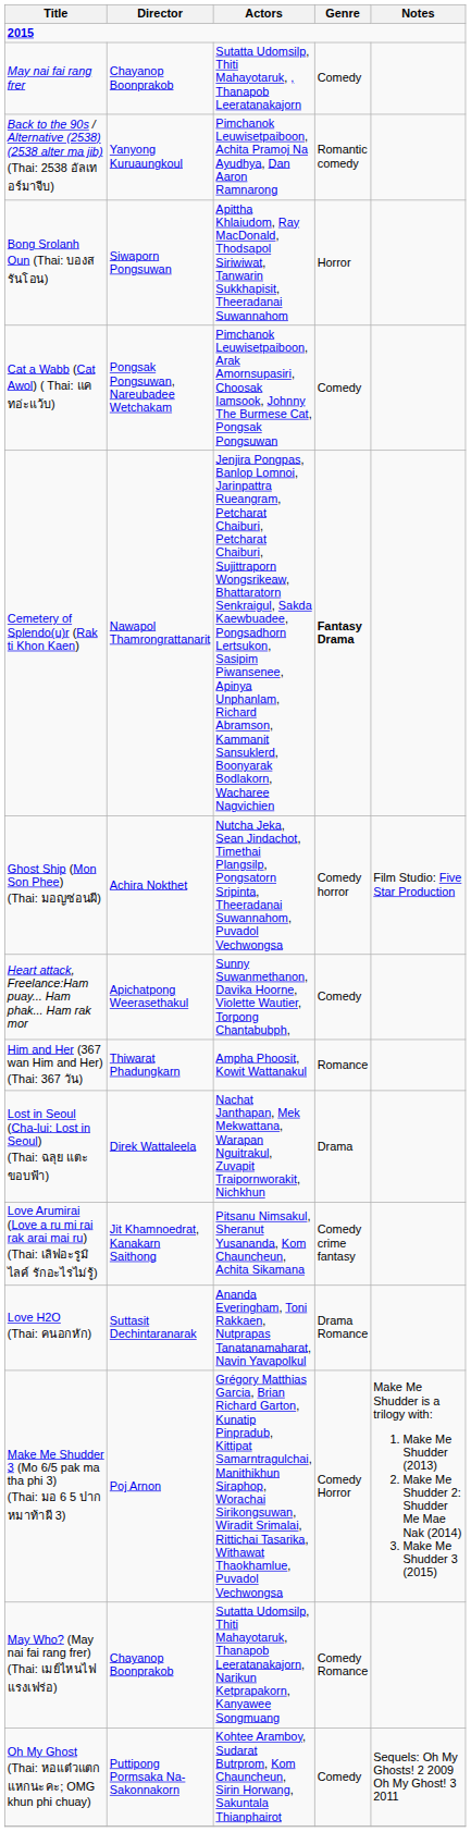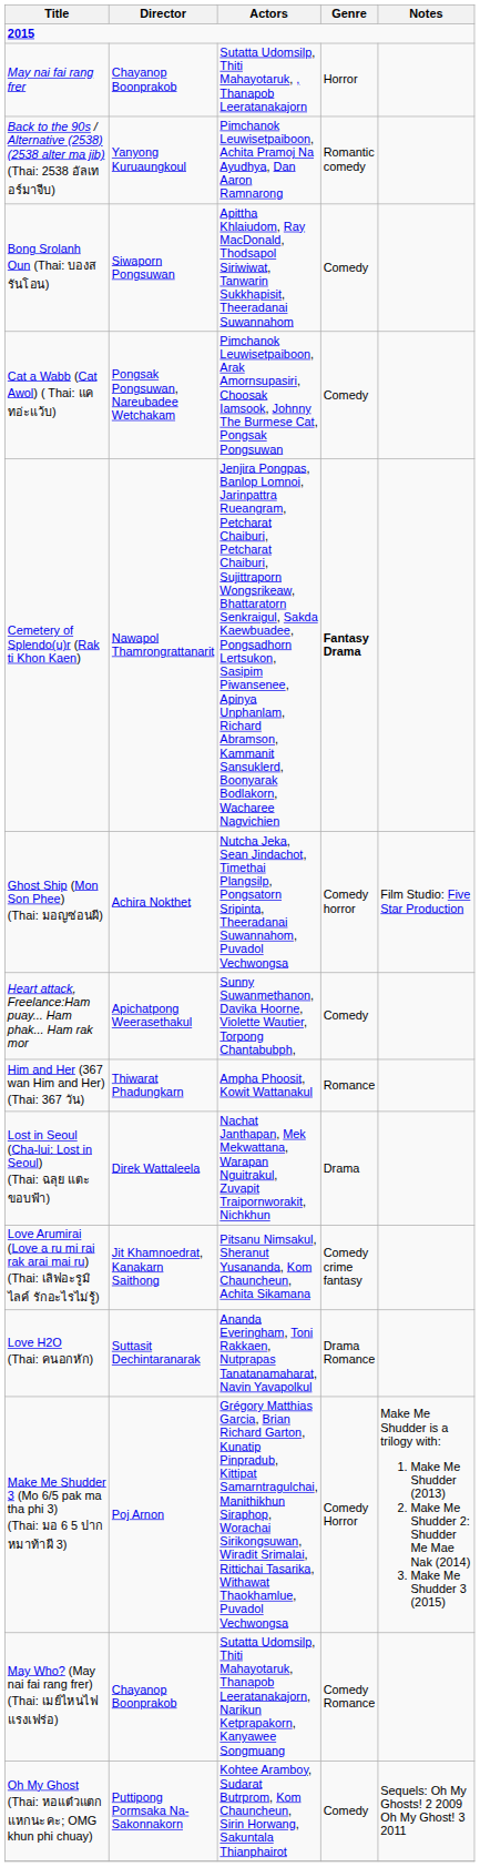May nai fai rang frer | Genre: Comedy -> Horror
Bong Srolanh Oun (Thai: บองสรันโอน) | Genre: Horror -> Comedy
